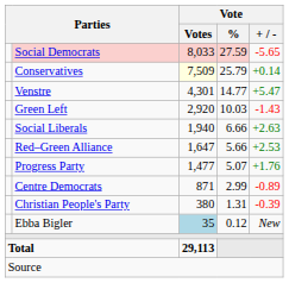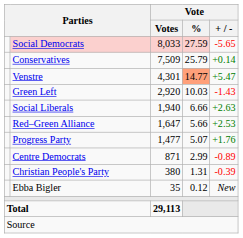Conservatives | Vote / Votes: lightyellow background -> no background
Venstre | Vote / %: no background -> lightsalmon background
Ebba Bigler | Vote / Votes: lightblue background -> no background
